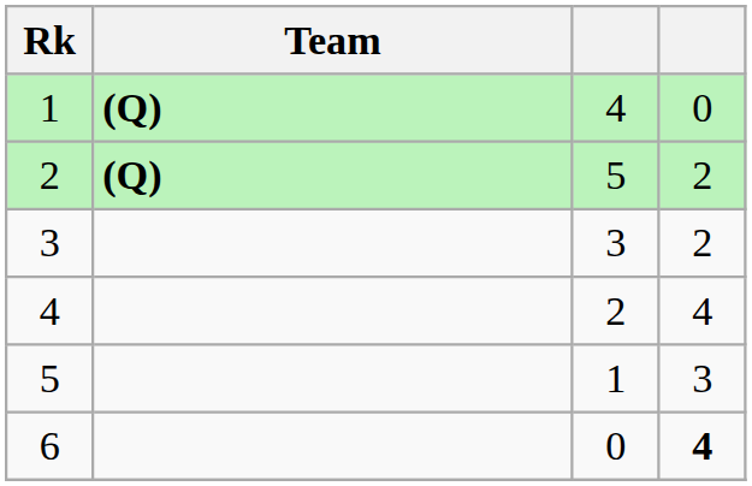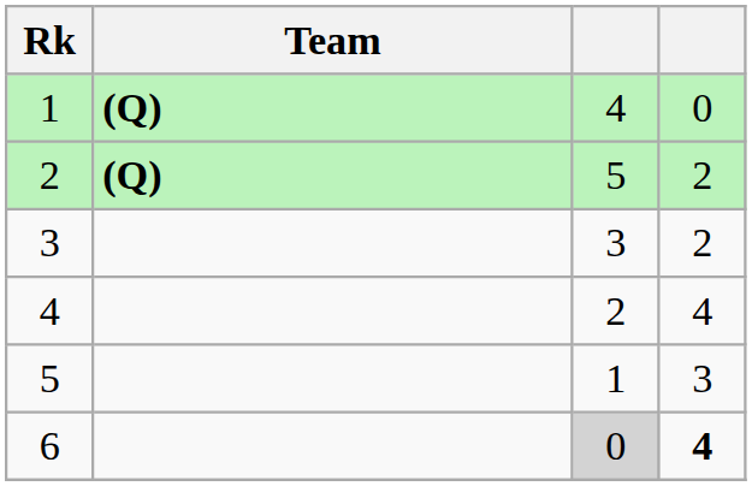6 | column 3: no background -> lightgrey background
